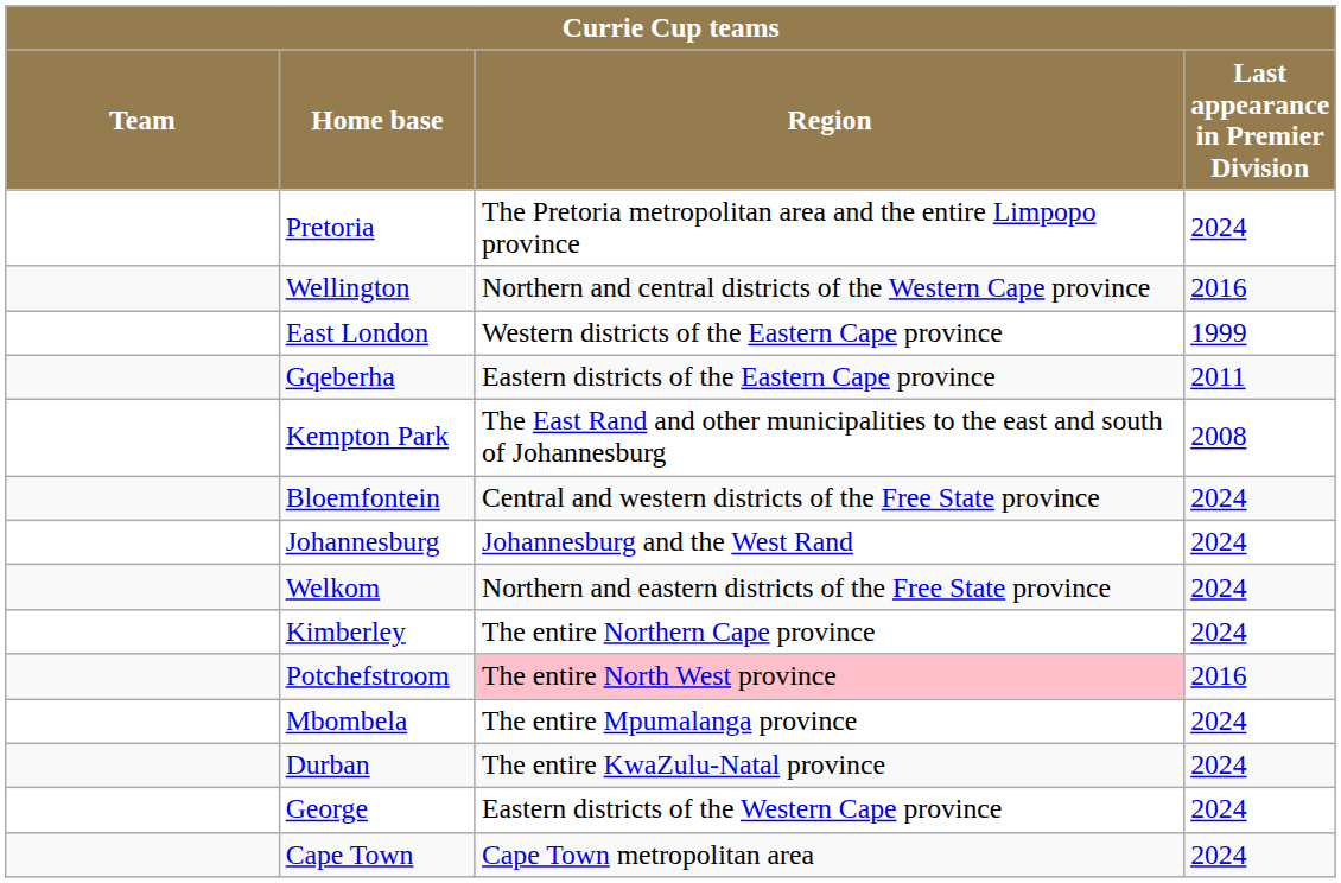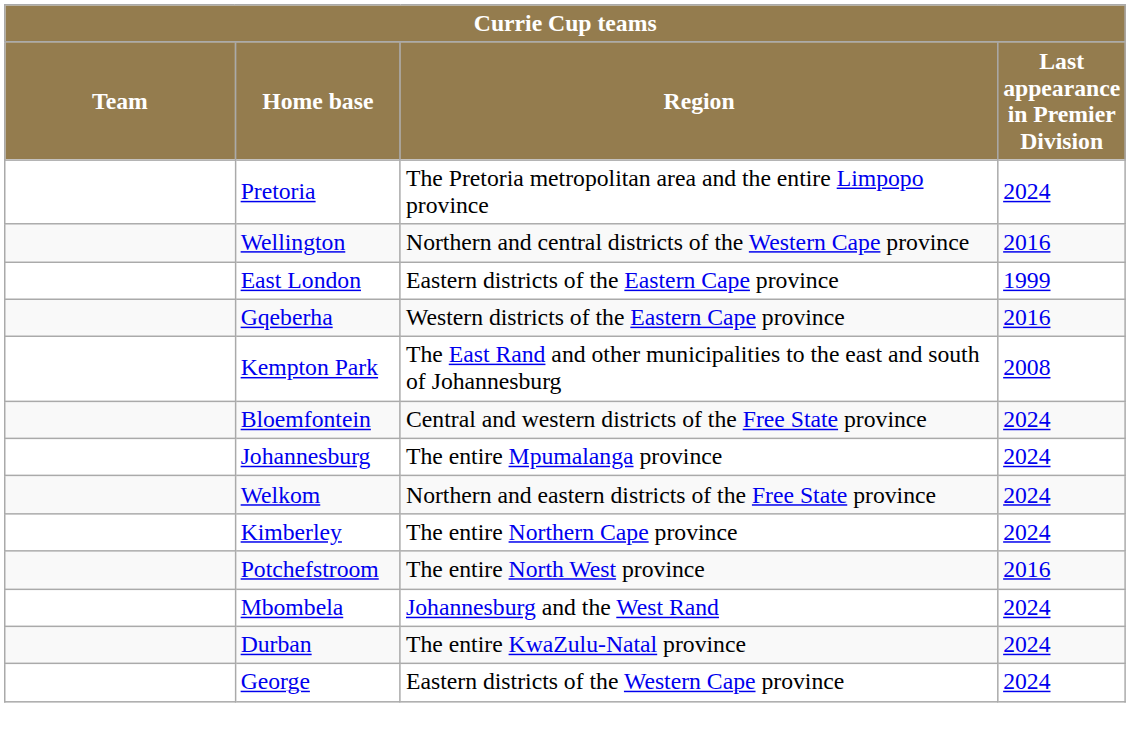East London | Region: Western districts of the Eastern Cape province -> Eastern districts of the Eastern Cape province
Gqeberha | Region: Eastern districts of the Eastern Cape province -> Western districts of the Eastern Cape province
Gqeberha | Last appearance in Premier Division: 2011 -> 2016
Johannesburg | Region: Johannesburg and the West Rand -> The entire Mpumalanga province
Potchefstroom | Region: pink background -> no background
Mbombela | Region: The entire Mpumalanga province -> Johannesburg and the West Rand
- row: Cape Town | Cape Town metropolitan area | 2024
